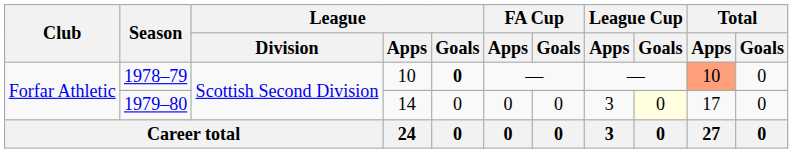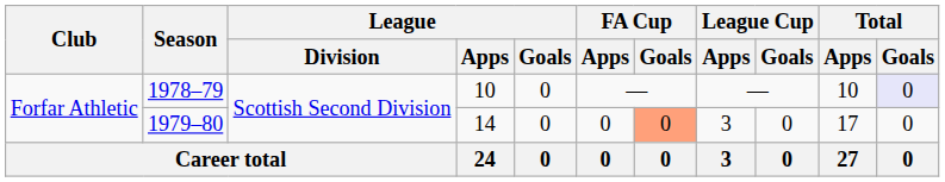1978–79 | League / Goals: bold -> normal
1978–79 | Total / Apps: lightsalmon background -> no background
1978–79 | Total / Goals: no background -> lavender background
1979–80 | FA Cup / Goals: no background -> lightsalmon background
1979–80 | League Cup / Goals: lightyellow background -> no background
